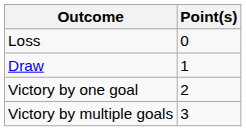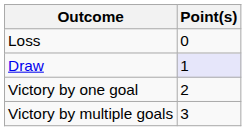Draw | Point(s): no background -> lavender background
